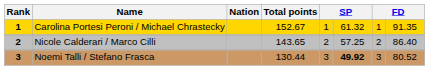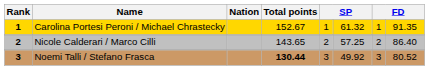Noemi Talli / Stefano Frasca | Total points: normal -> bold
Noemi Talli / Stefano Frasca | column 6: bold -> normal
